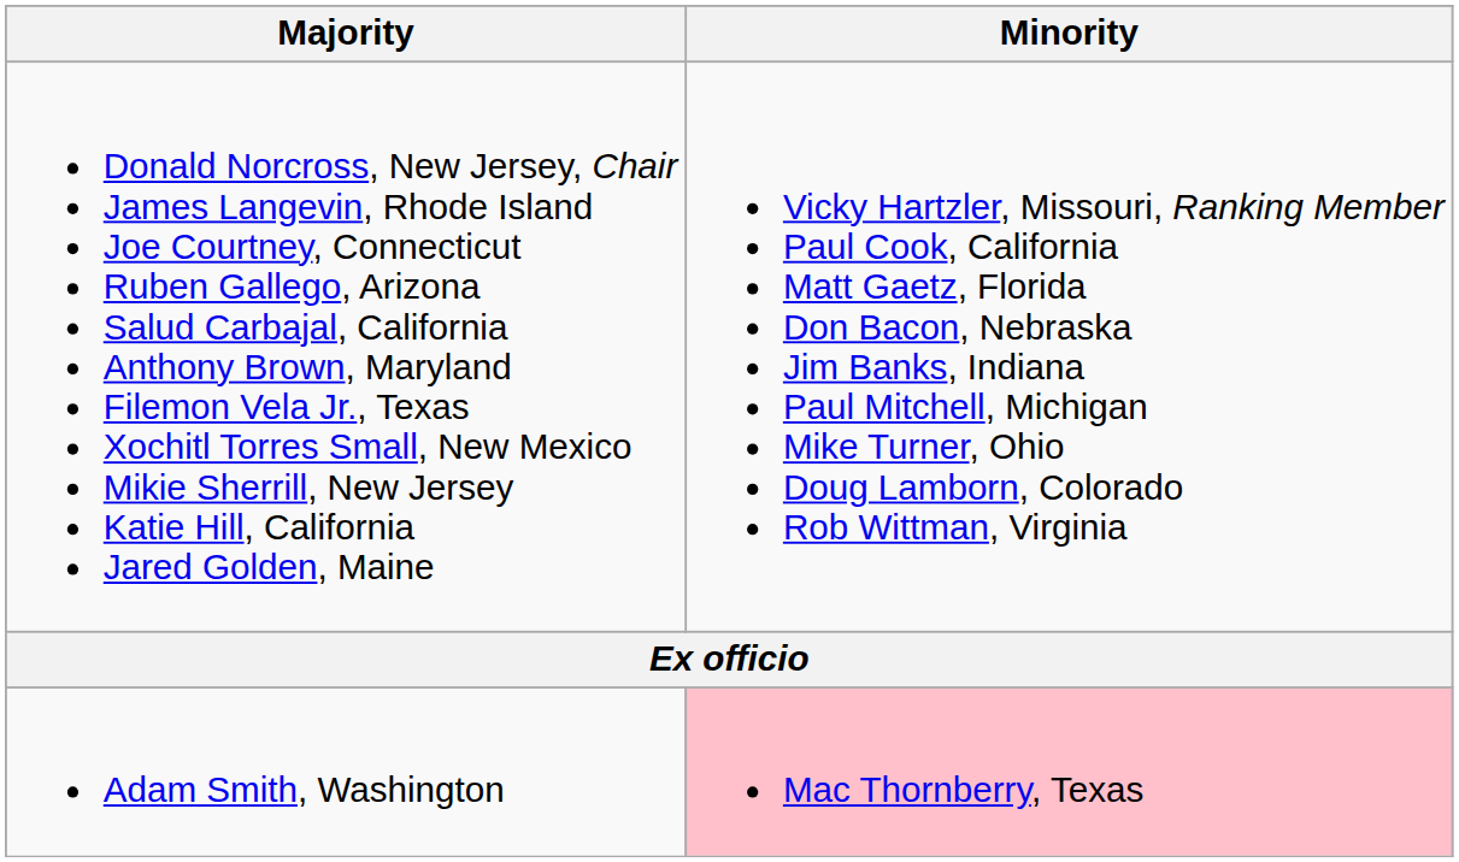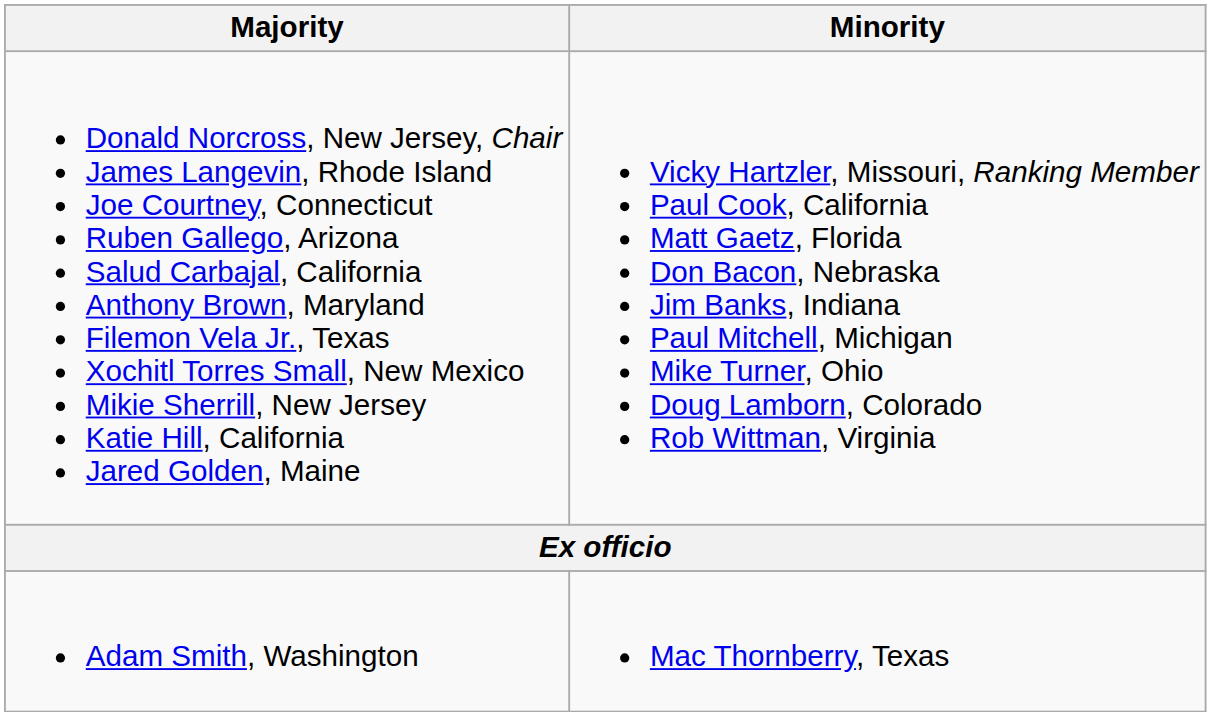Adam Smith, Washington | Minority: pink background -> no background
